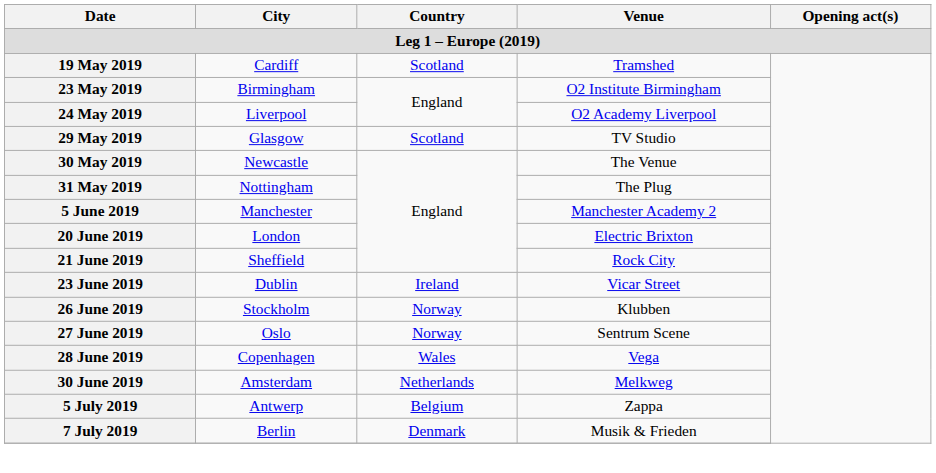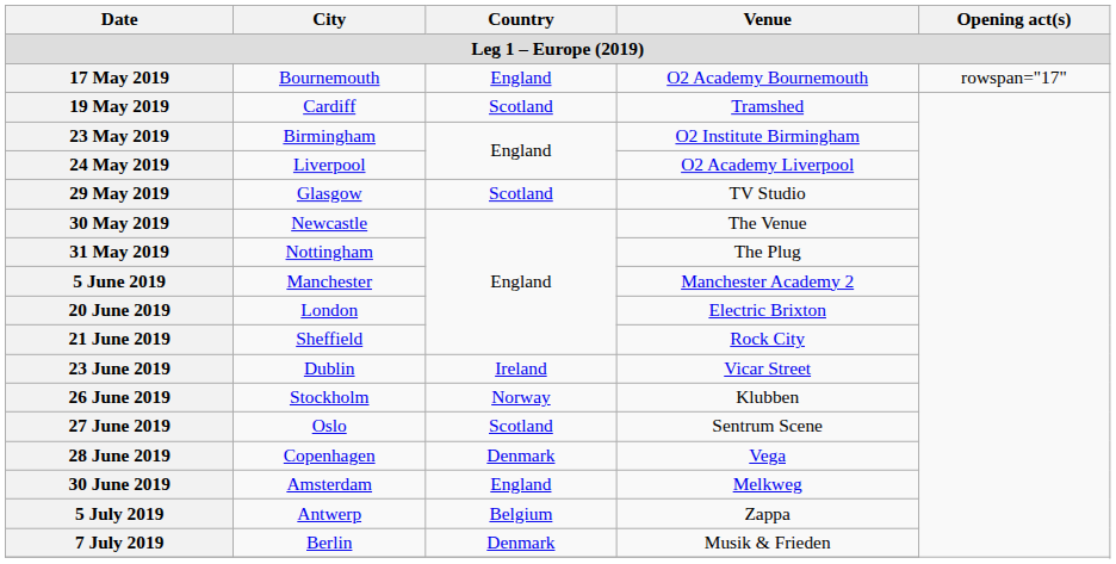+ row: 17 May 2019 | Bournemouth | England | O2 Academy Bournemouth | rowspan="17"
27 June 2019 | Country: Norway -> Scotland
28 June 2019 | Country: Wales -> Denmark
30 June 2019 | Country: Netherlands -> England
